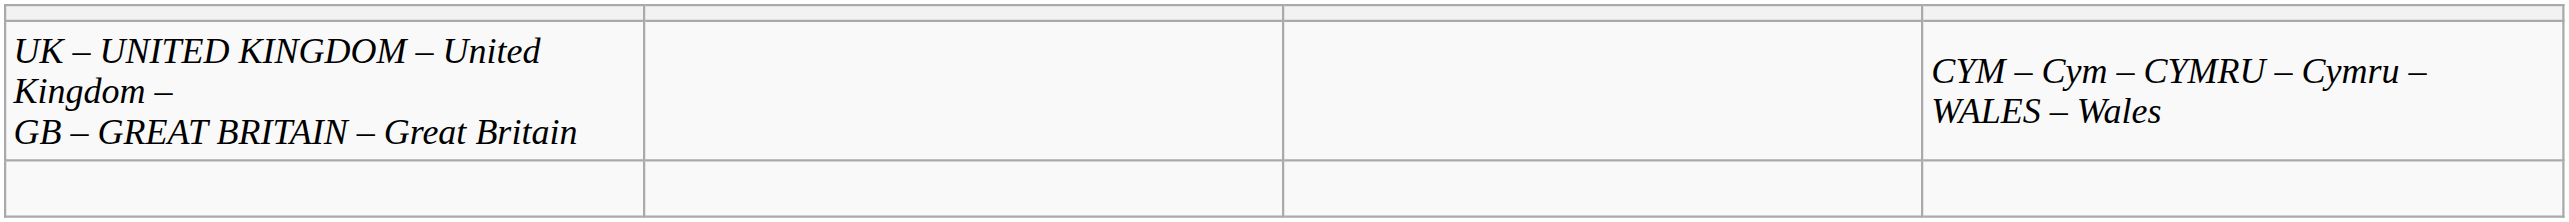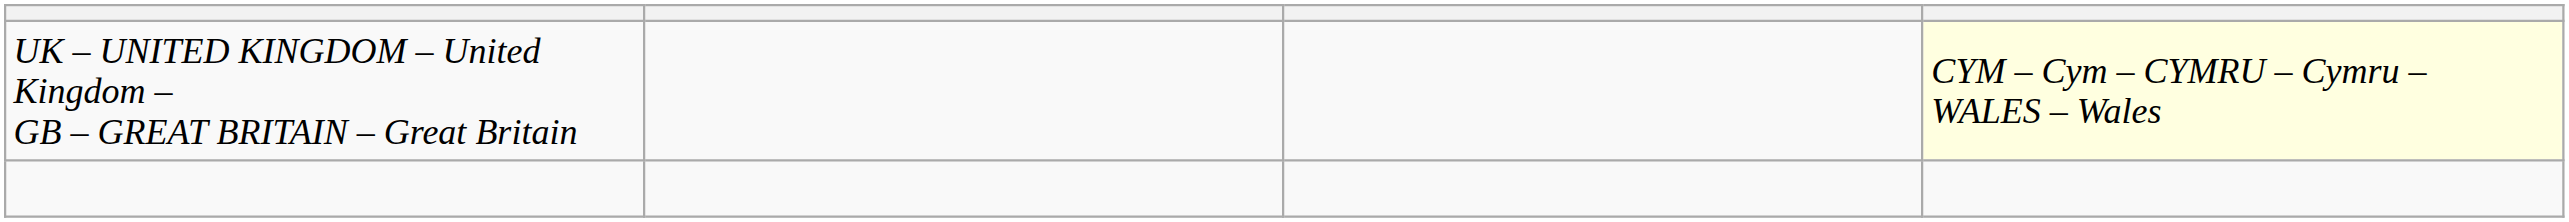row 2 | column 4: no background -> lightyellow background
